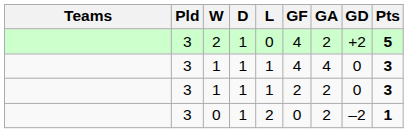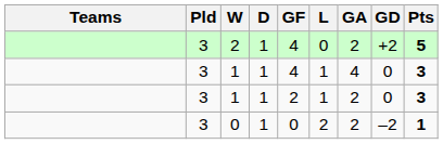columns swapped: L <-> GF
